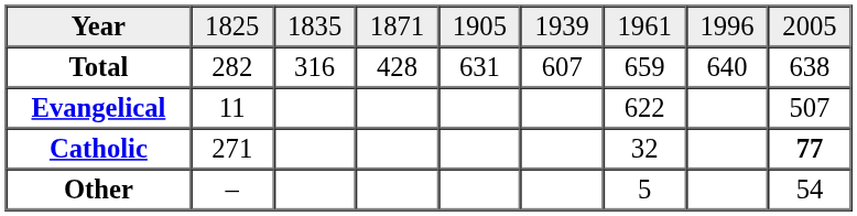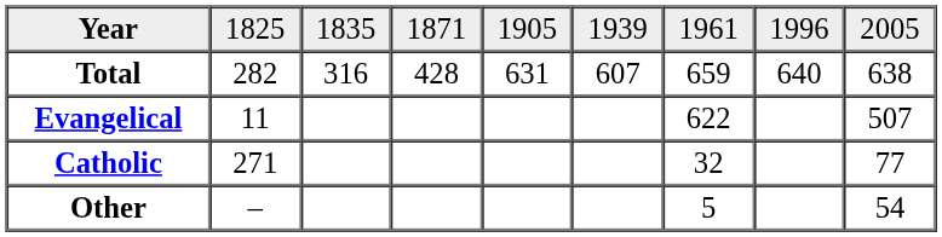Catholic | column 9: bold -> normal
